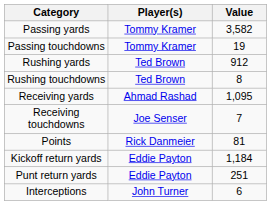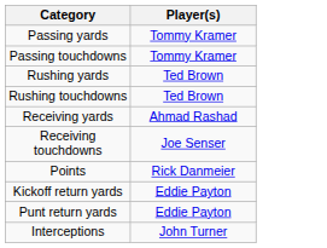- column: Value | 3,582 | 19 | 912 | 8 | 1,095 | 7 | 81 | 1,184 | 251 | 6
